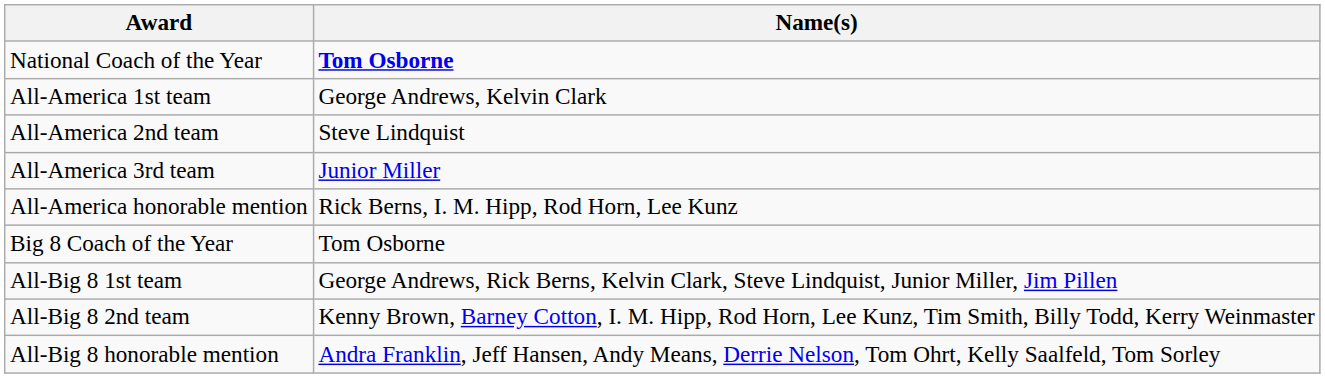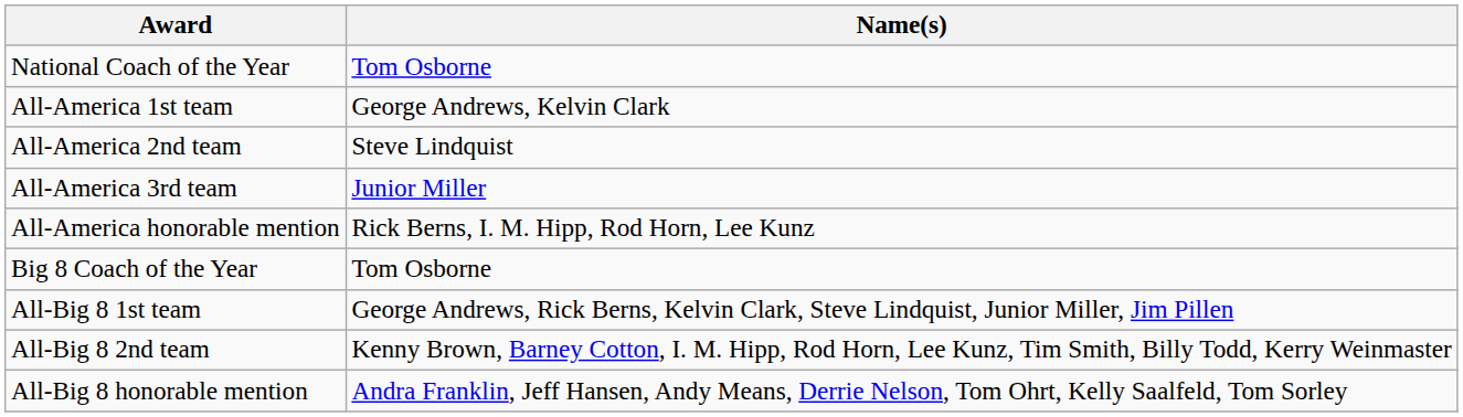National Coach of the Year | Name(s): bold -> normal
